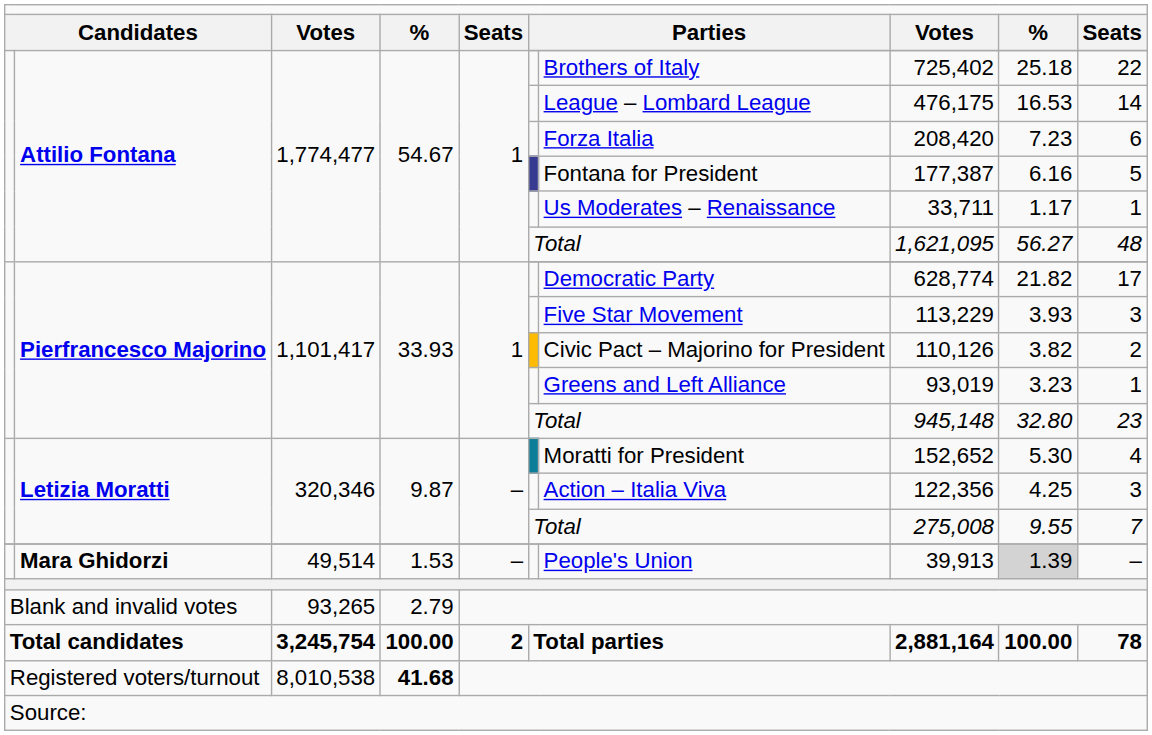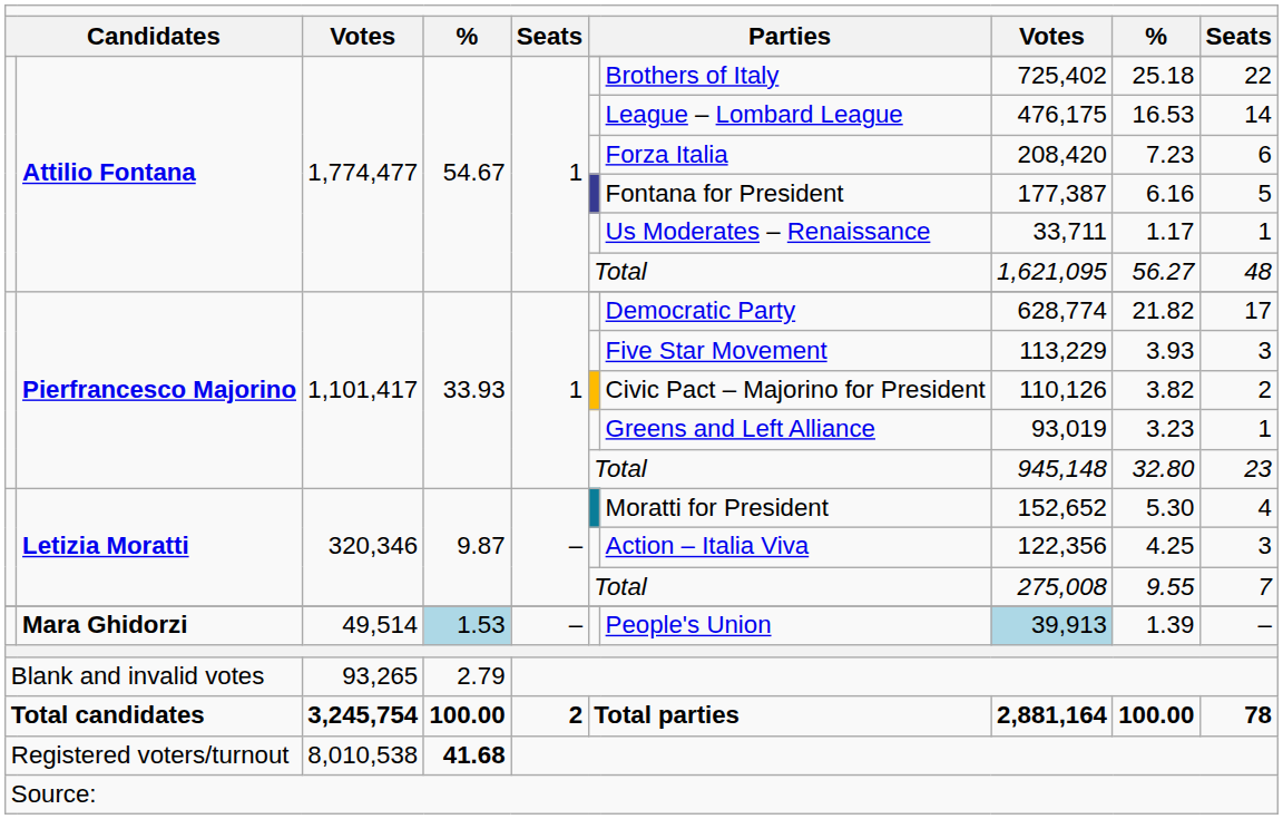Mara Ghidorzi | column 4: no background -> lightblue background
Mara Ghidorzi | column 8: no background -> lightblue background
Mara Ghidorzi | column 9: lightgrey background -> no background
